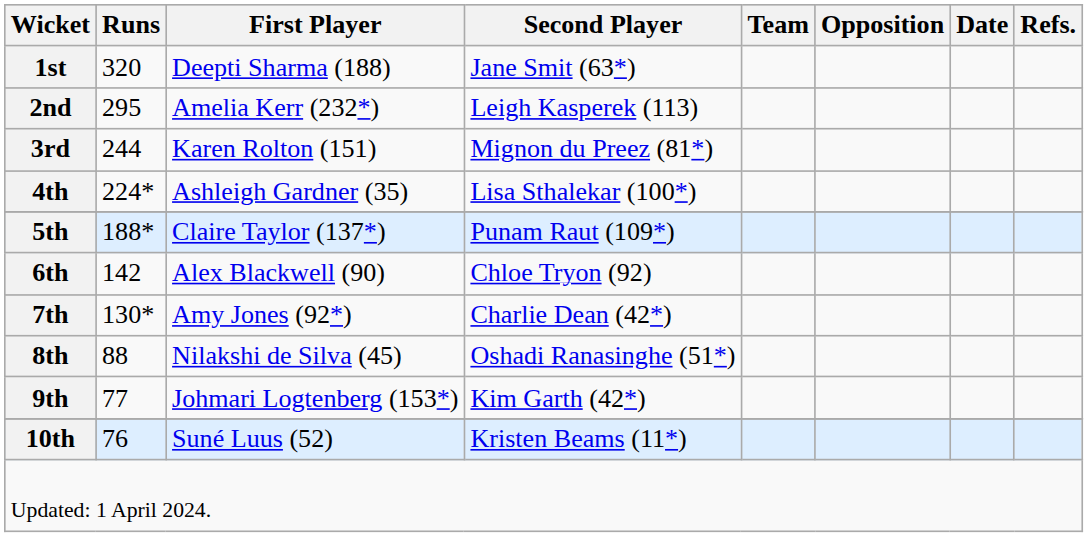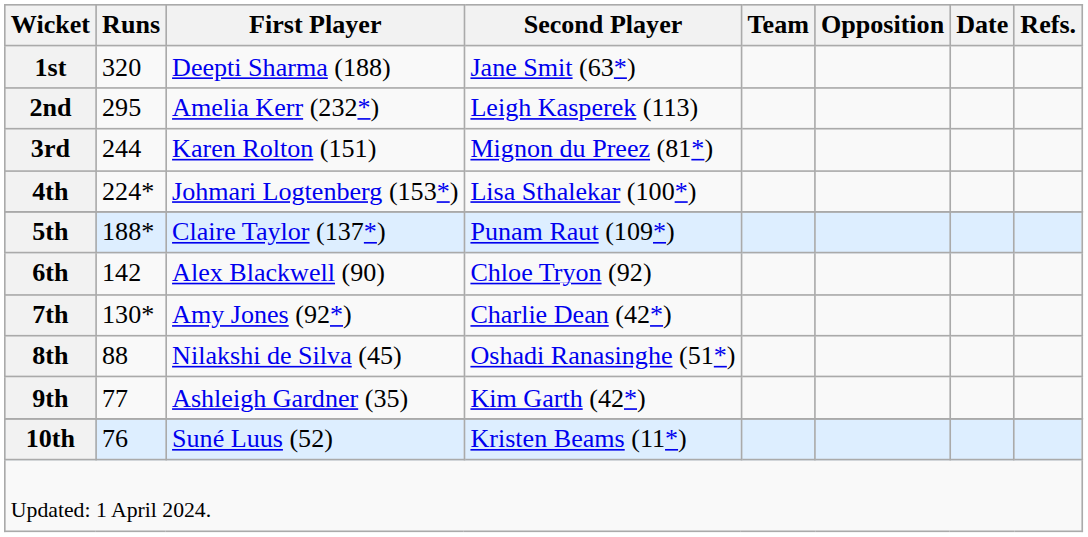4th | First Player: Ashleigh Gardner (35) -> Johmari Logtenberg (153*)
9th | First Player: Johmari Logtenberg (153*) -> Ashleigh Gardner (35)
